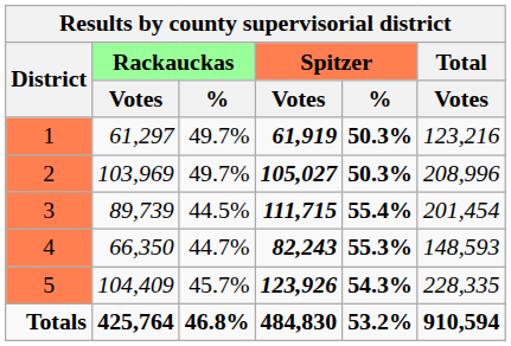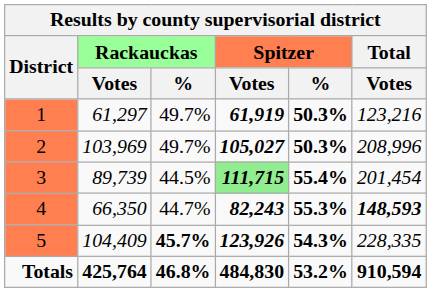3 | Spitzer / Votes: no background -> lightgreen background
4 | Total / Votes: normal -> bold
5 | Rackauckas / %: normal -> bold
